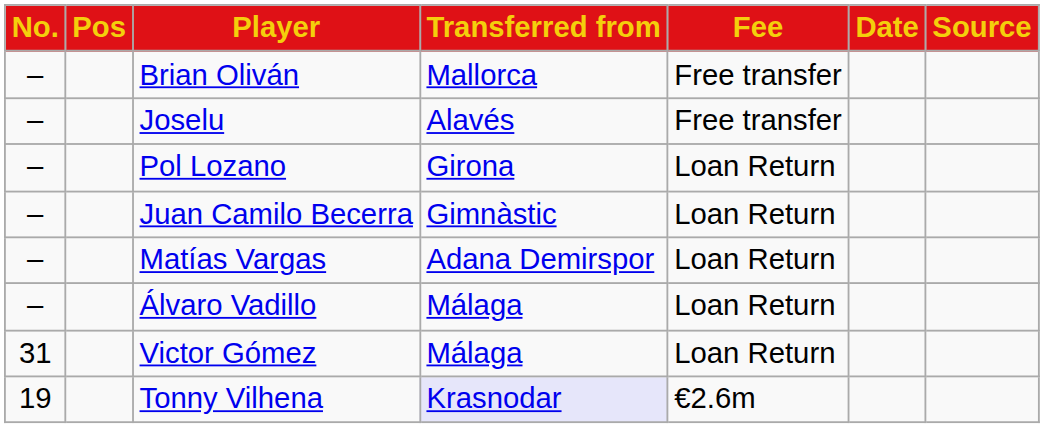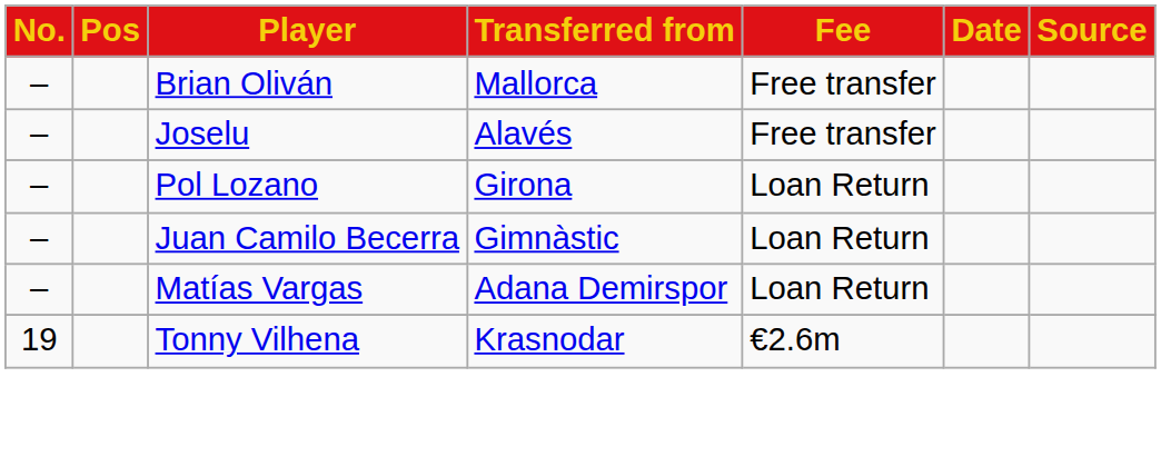- row: – | Álvaro Vadillo | Málaga | Loan Return
- row: 31 | Victor Gómez | Málaga | Loan Return
Tonny Vilhena | Transferred from: lavender background -> no background
